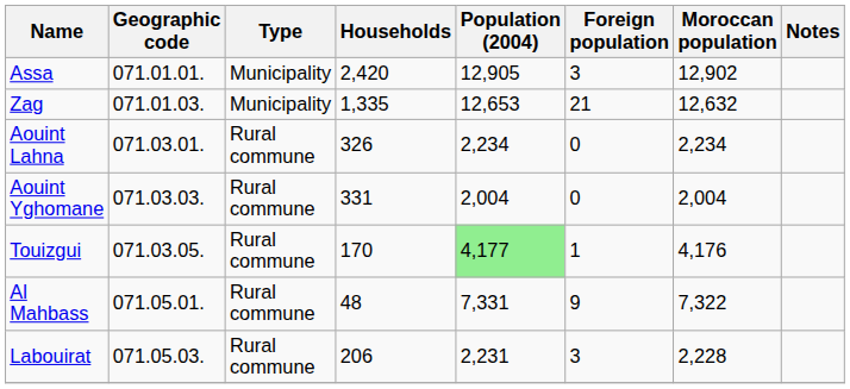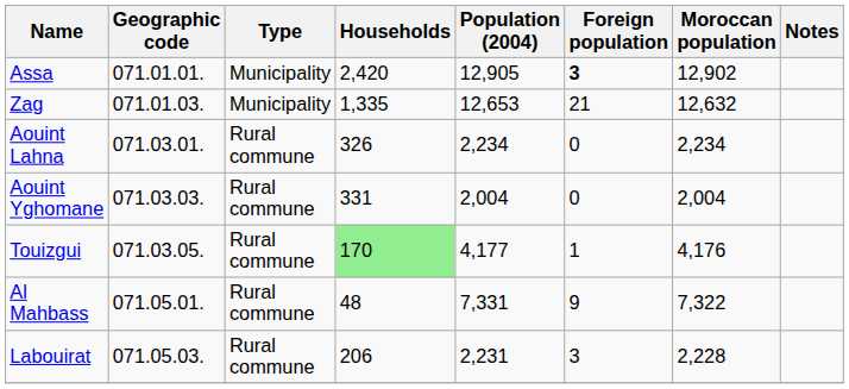Assa | Foreign population: normal -> bold
Touizgui | Households: no background -> lightgreen background
Touizgui | Population (2004): lightgreen background -> no background
